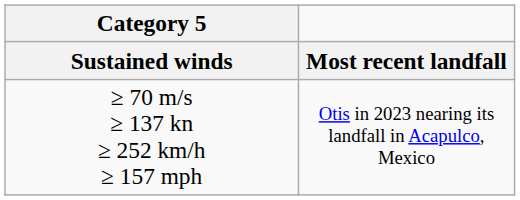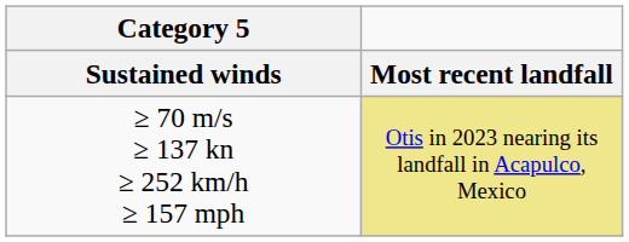≥ 70 m/s ≥ 137 kn ≥ 252 km/h ≥ 157 mph | Most recent landfall: no background -> khaki background
